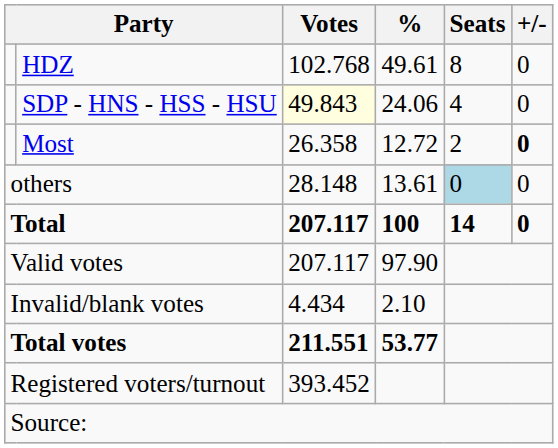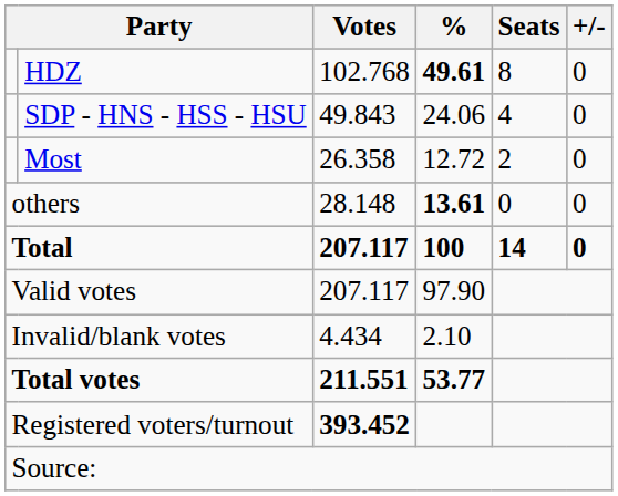HDZ | %: normal -> bold
SDP - HNS - HSS - HSU | Votes: lightyellow background -> no background
Most | +/-: bold -> normal
others | %: normal -> bold
others | Seats: lightblue background -> no background
Registered voters/turnout | Votes: normal -> bold
